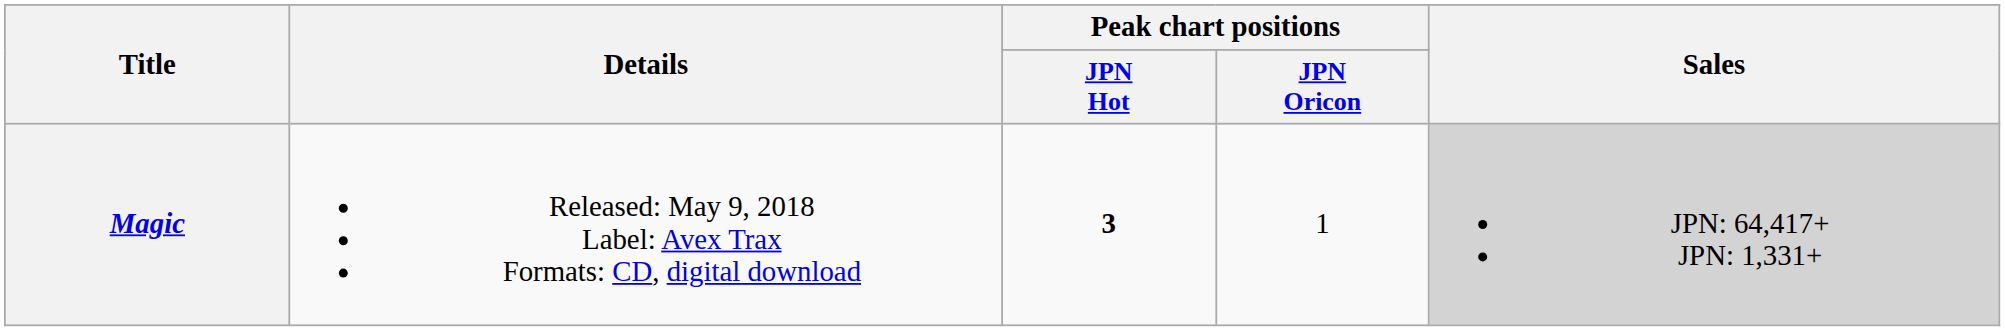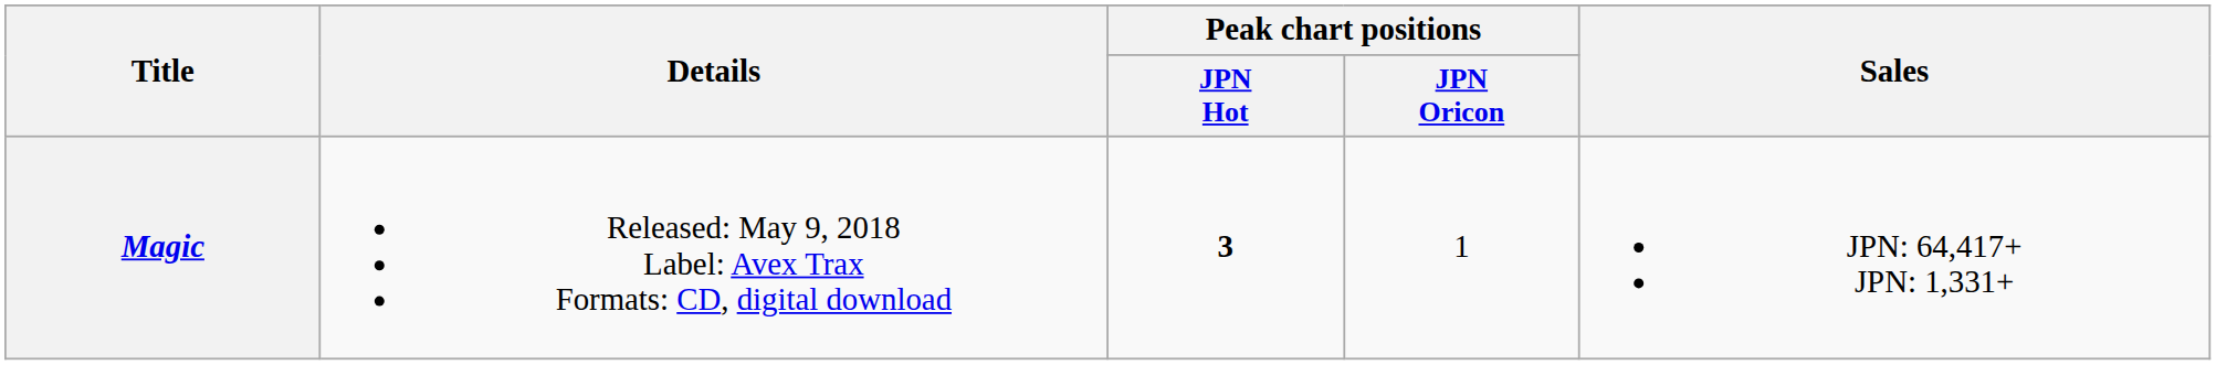Magic | Sales: lightgrey background -> no background
